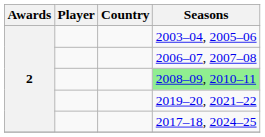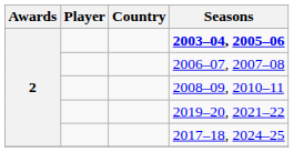2003–04, 2005–06 | Seasons: normal -> bold
2008–09, 2010–11 | Seasons: lightgreen background -> no background
